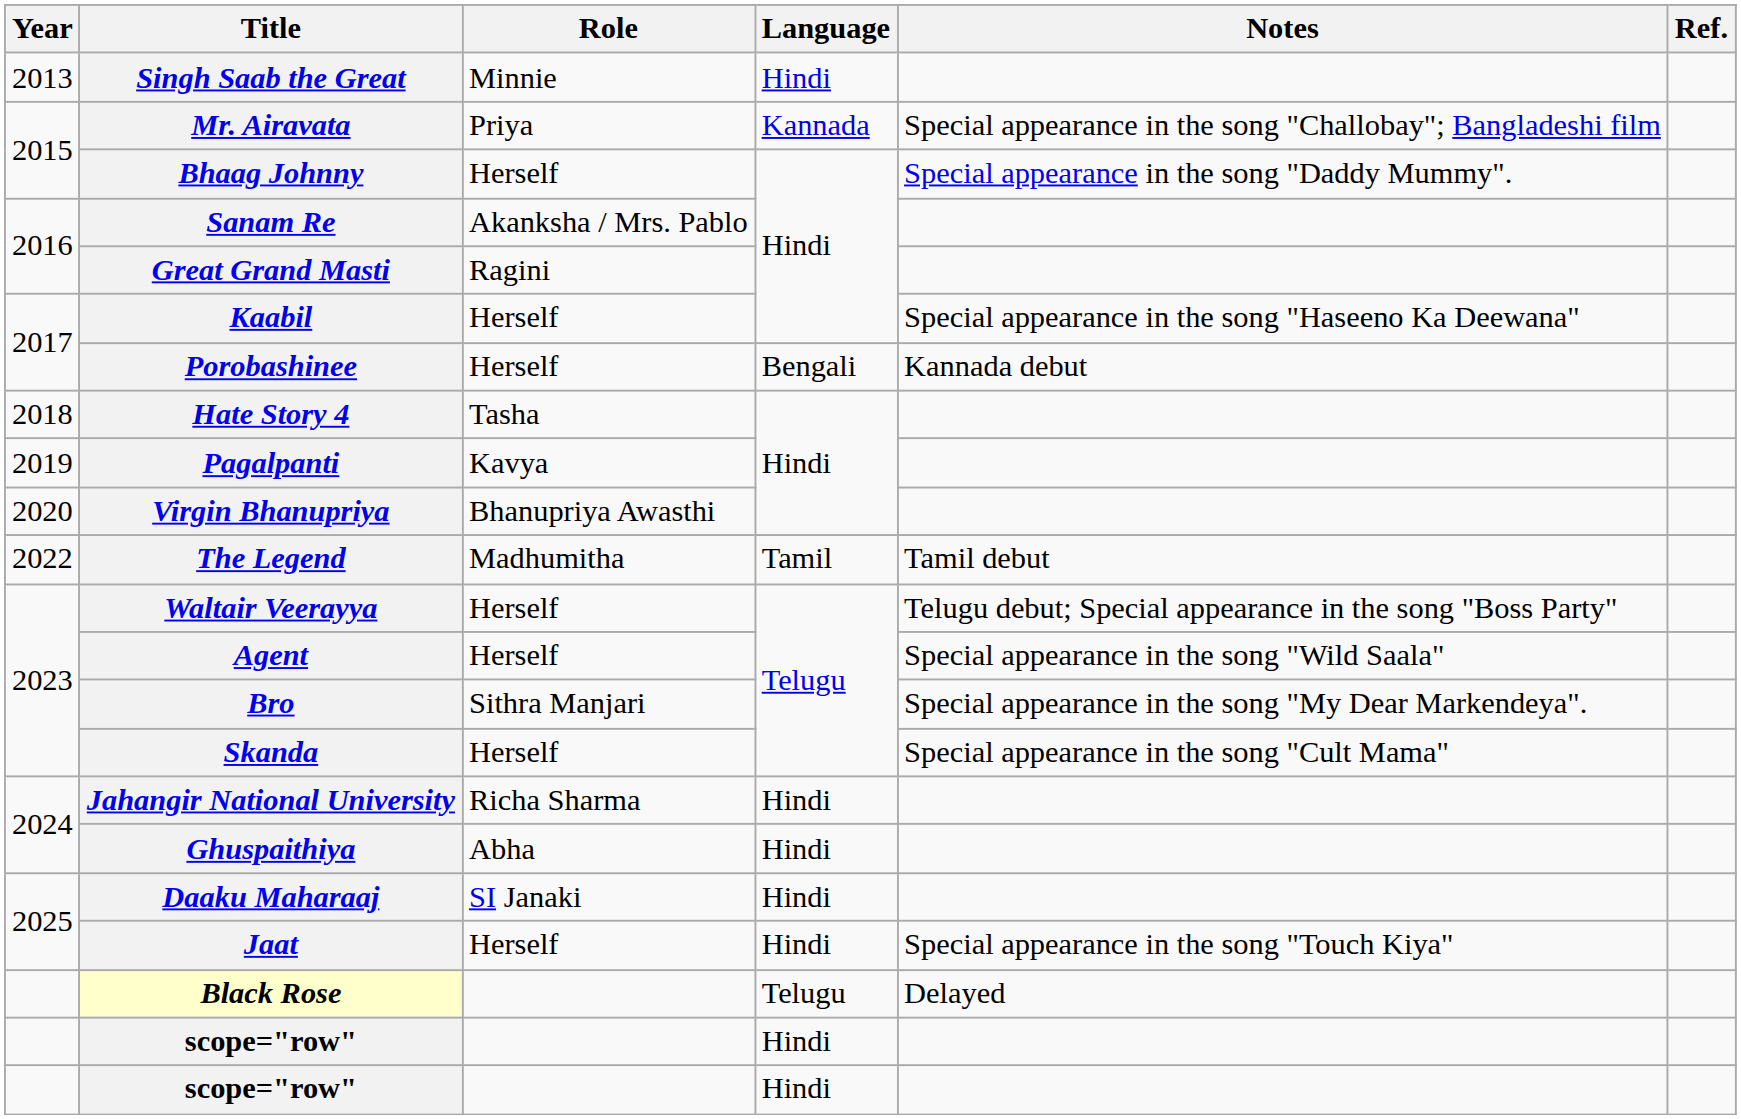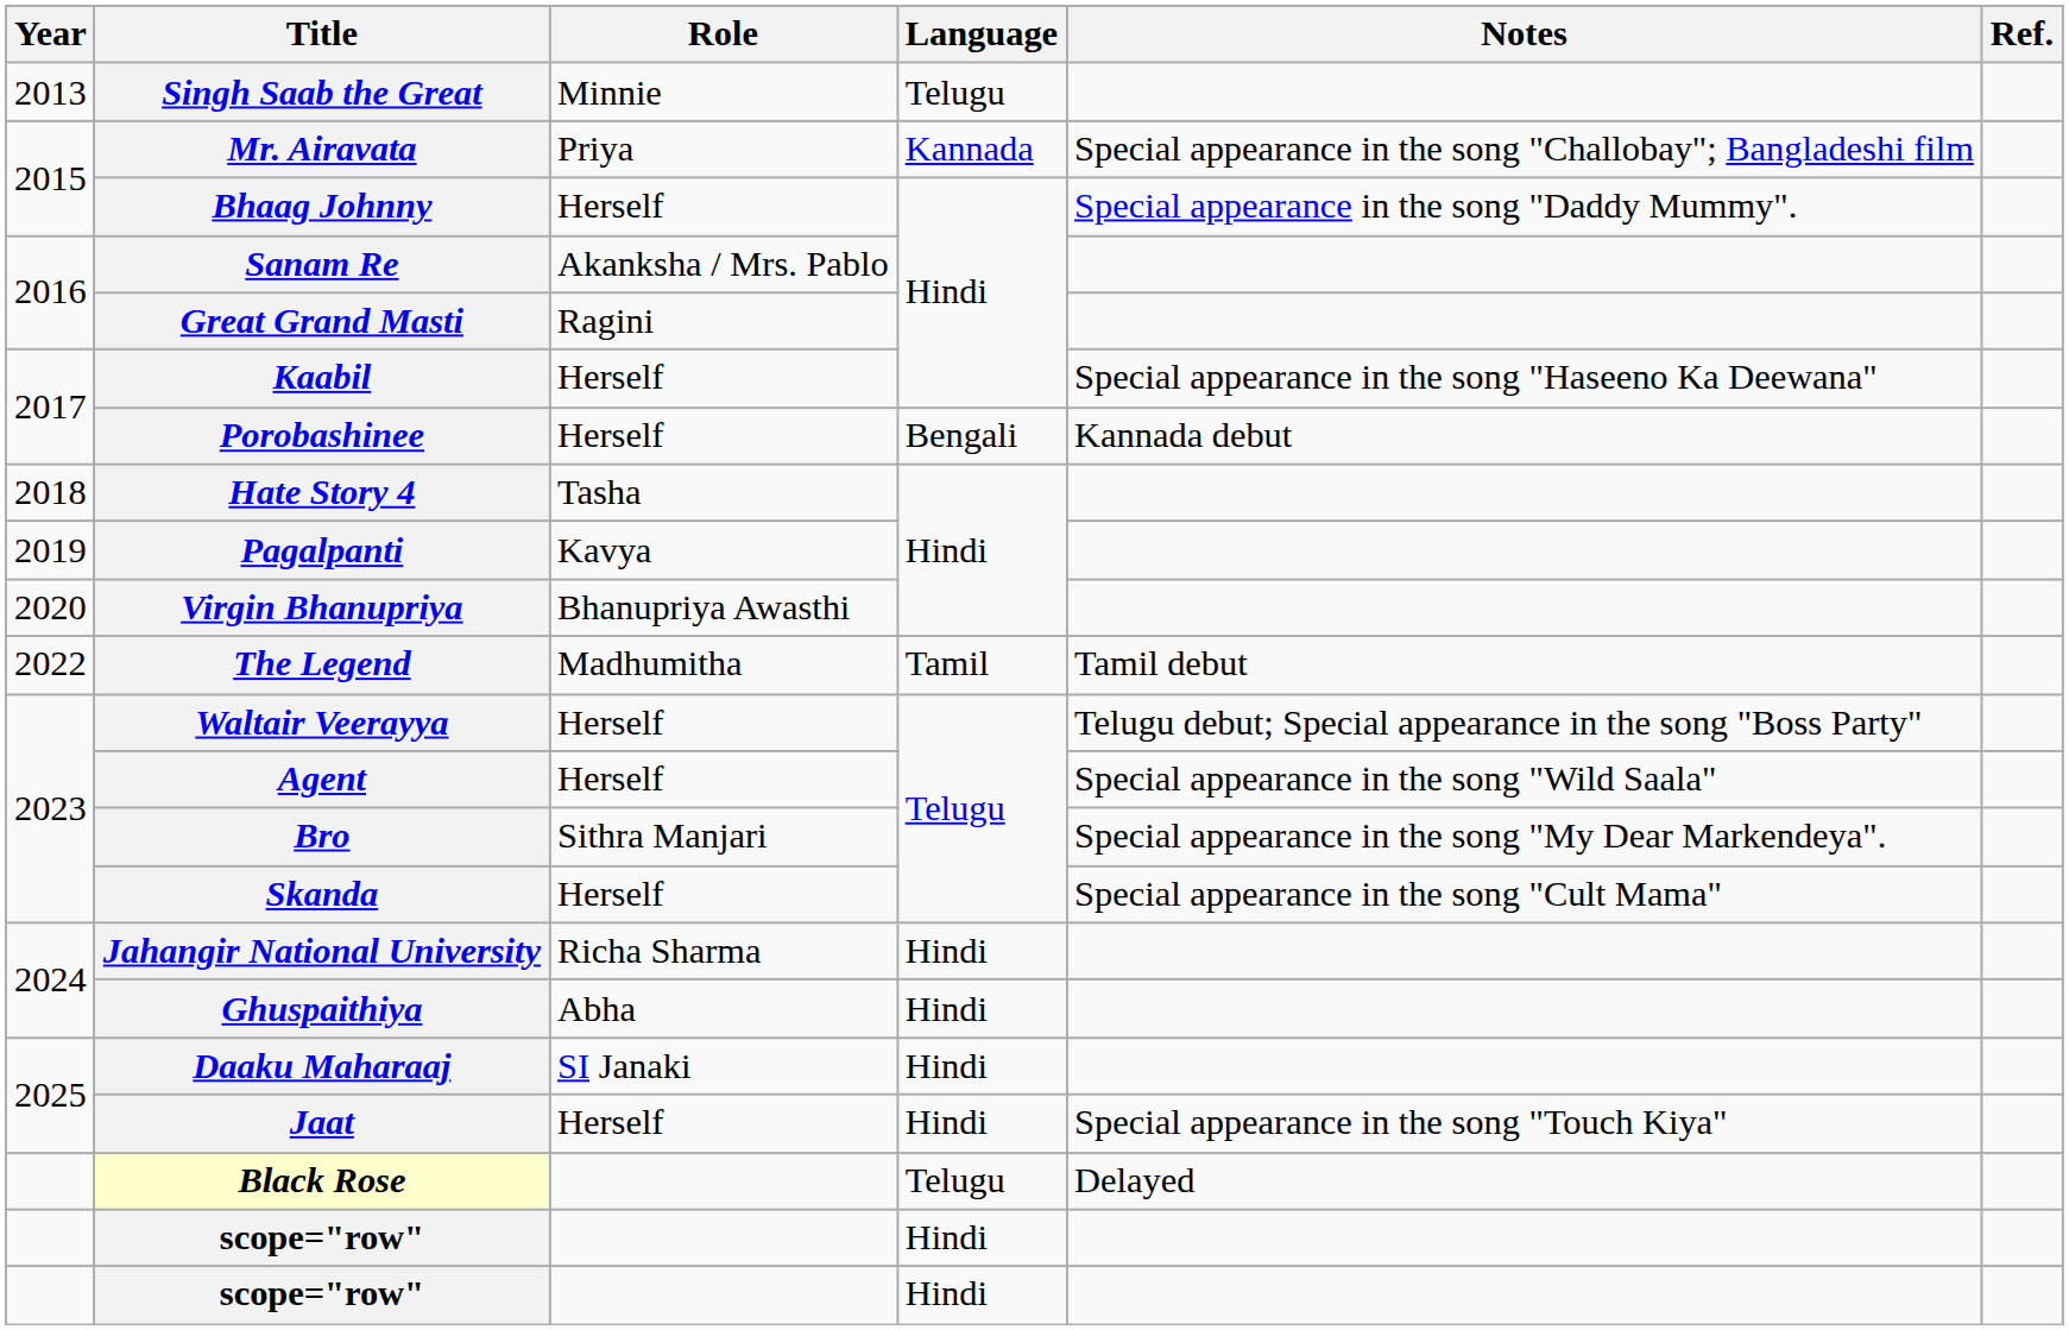Singh Saab the Great | Language: Hindi -> Telugu
